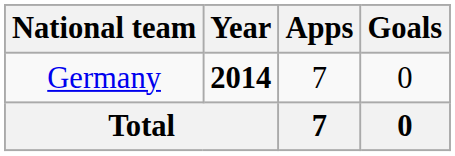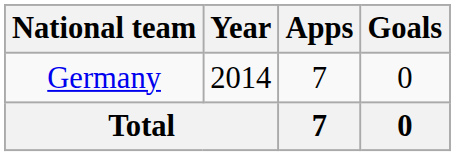Germany | Year: bold -> normal
